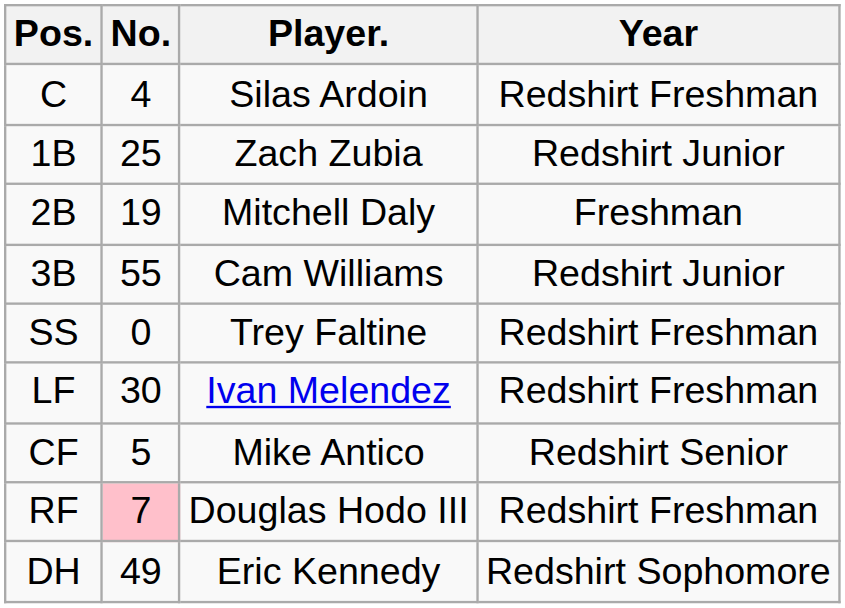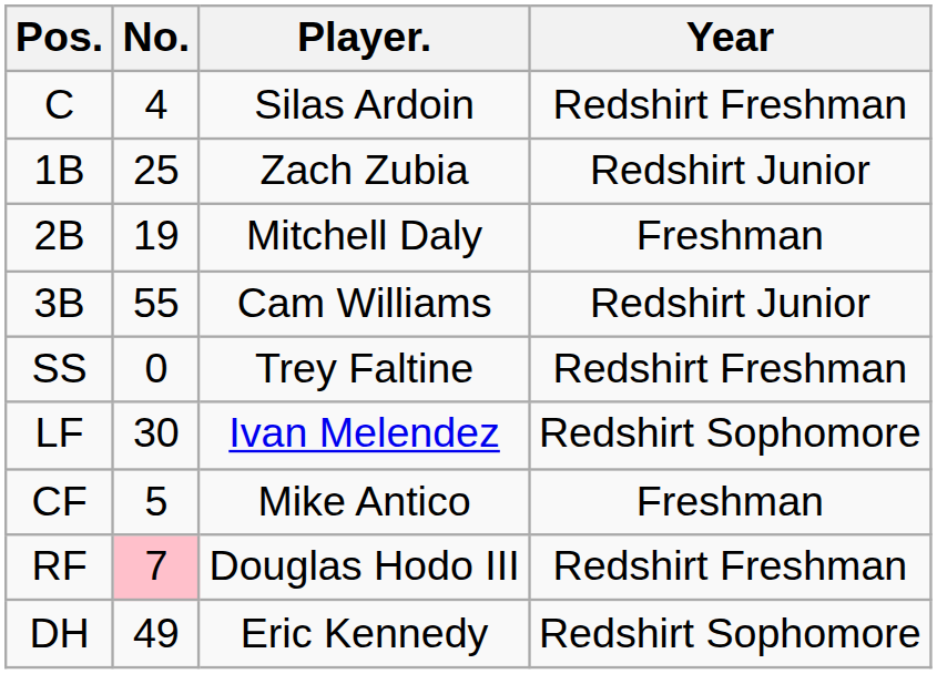LF | Year: Redshirt Freshman -> Redshirt Sophomore
CF | Year: Redshirt Senior -> Freshman
